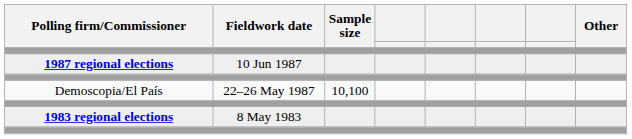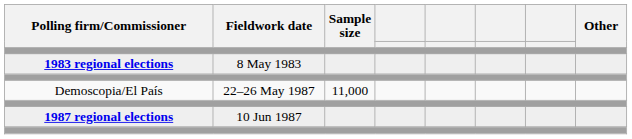rows swapped: 1987 regional elections <-> 1983 regional elections
Demoscopia/El País | Sample size: 10,100 -> 11,000
